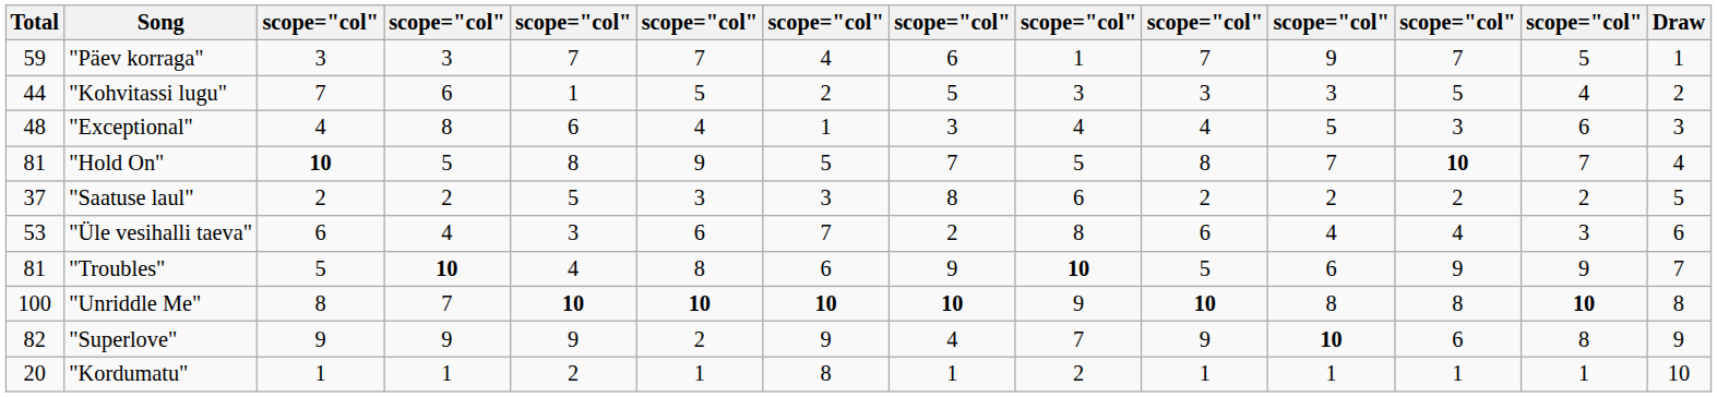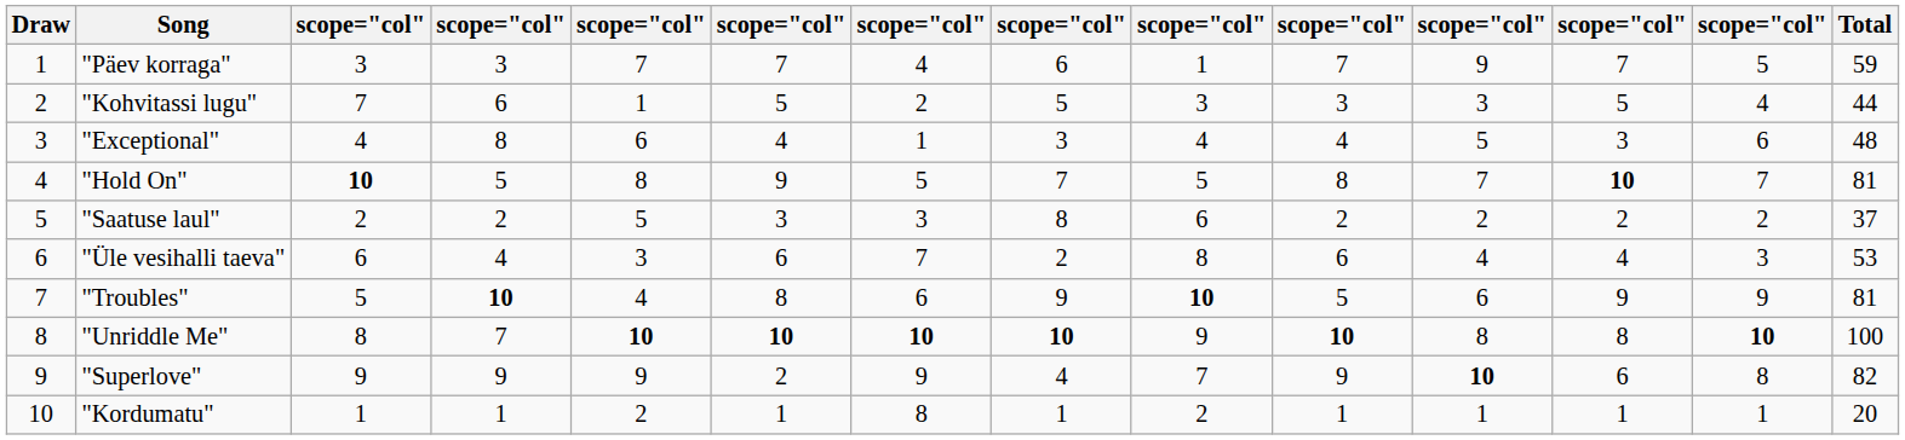columns swapped: Draw <-> Total
